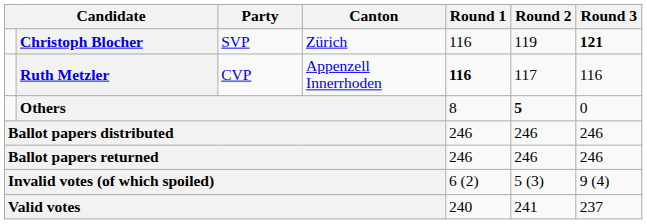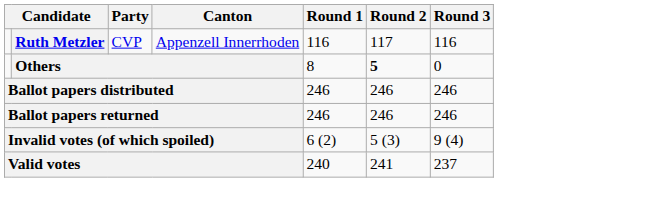- row: Christoph Blocher | SVP | Zürich | 116 | 119 | 121
Ruth Metzler | Round 1: bold -> normal
